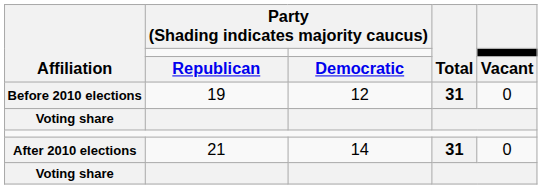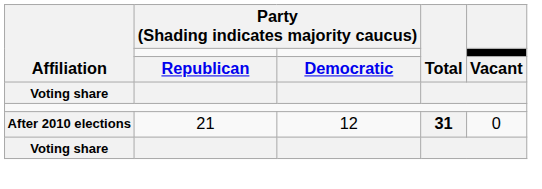- row: Before 2010 elections | 19 | 12 | 31 | 0
After 2010 elections | column 3: 14 -> 12
